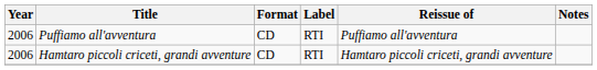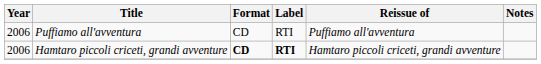row 3 | Format: normal -> bold
row 3 | Label: normal -> bold
